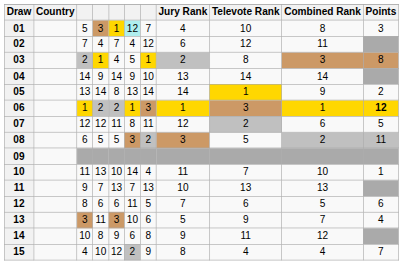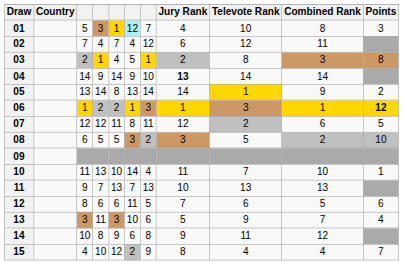04 | Jury Rank: normal -> bold
08 | Points: 11 -> 10
